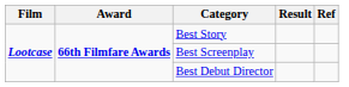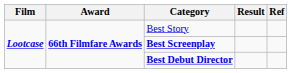Best Screenplay | Category: normal -> bold
Best Debut Director | Category: normal -> bold
